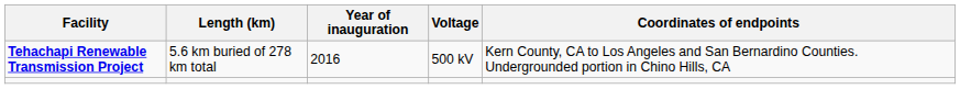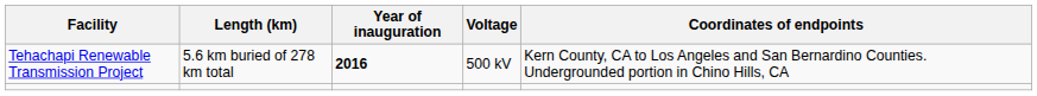row 2 | Facility: bold -> normal
row 2 | Year of inauguration: normal -> bold
